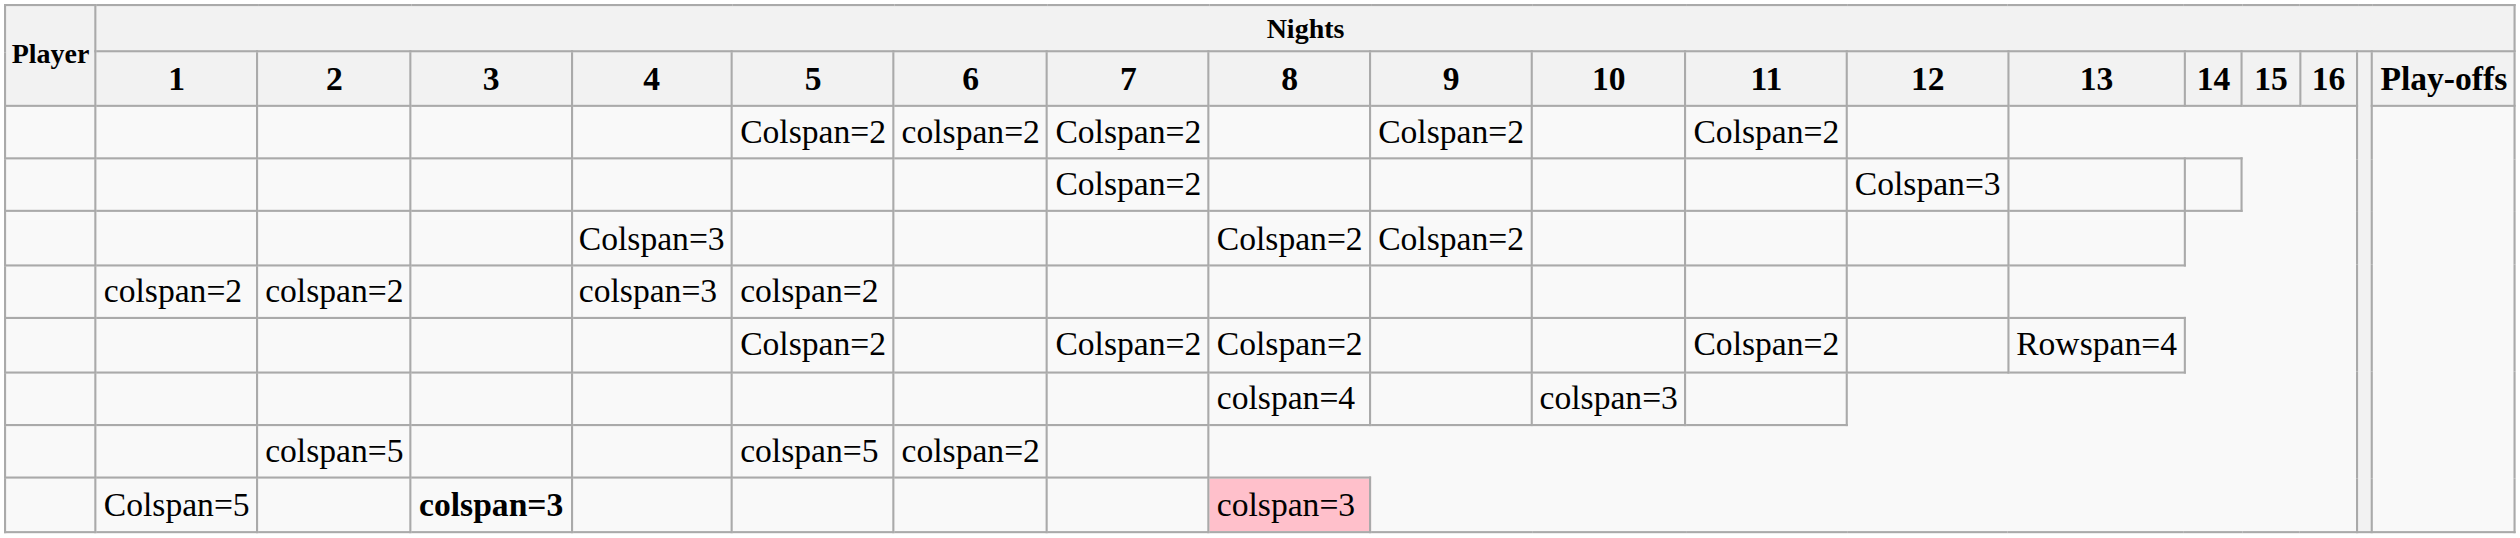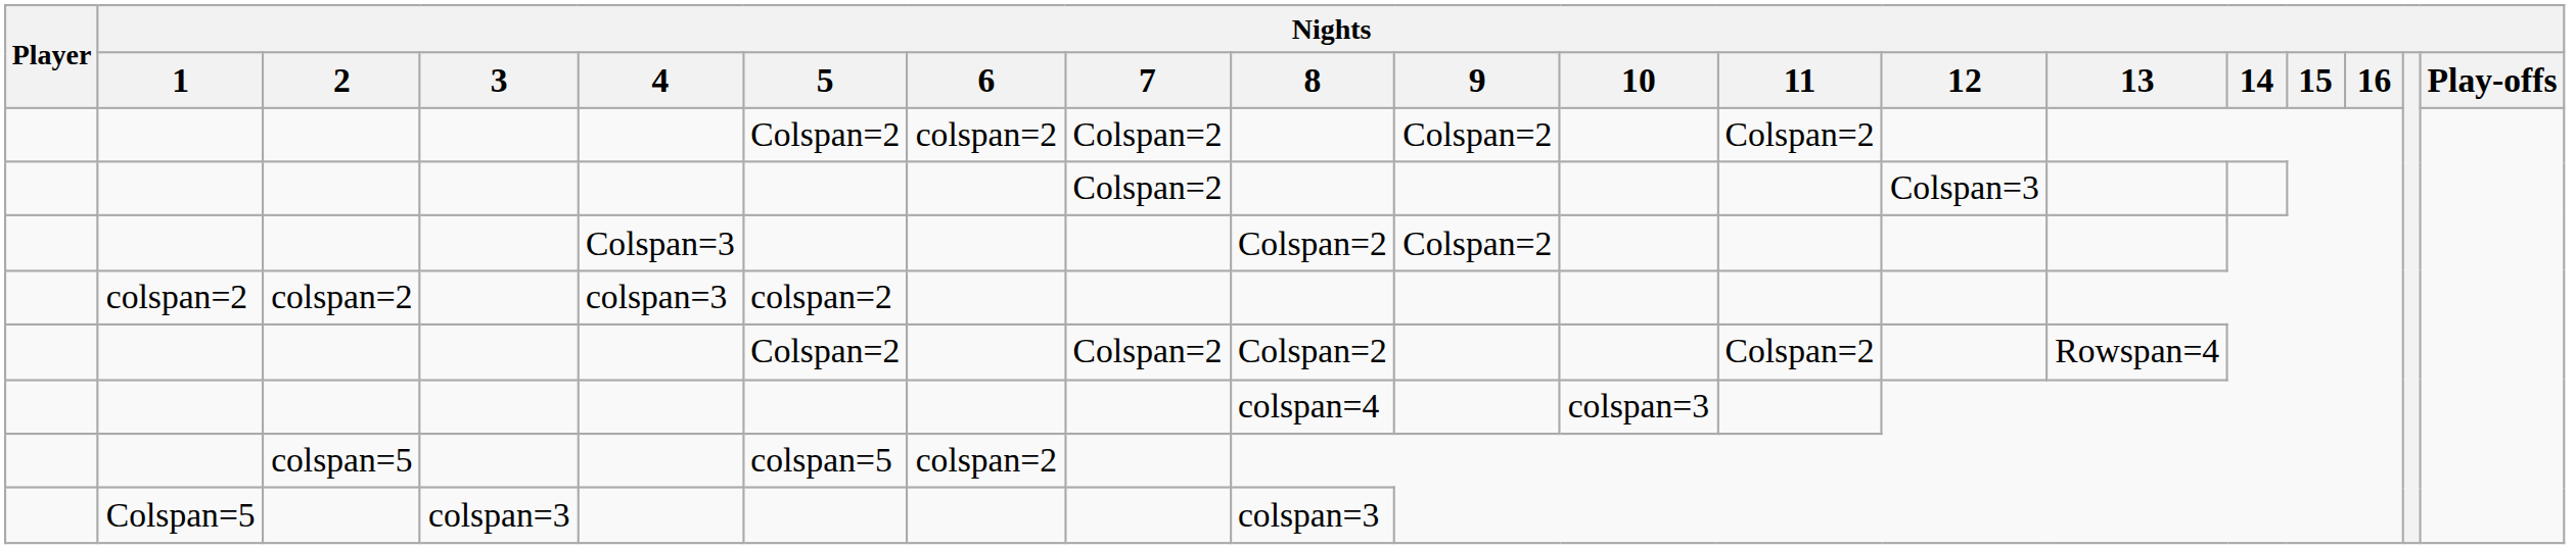Colspan=5 | Nights / 3: bold -> normal
Colspan=5 | Nights / 8: pink background -> no background
